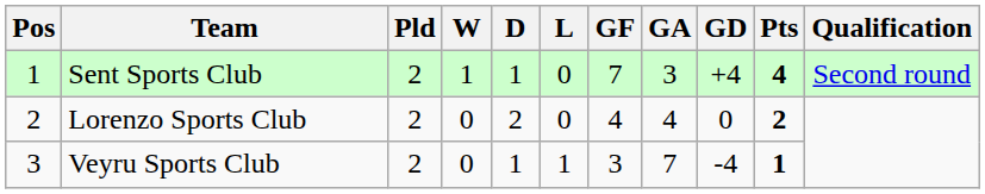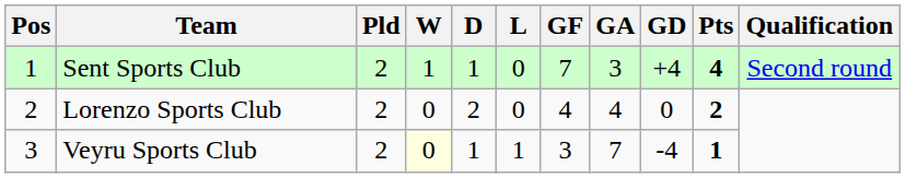Veyru Sports Club | W: no background -> lightyellow background
